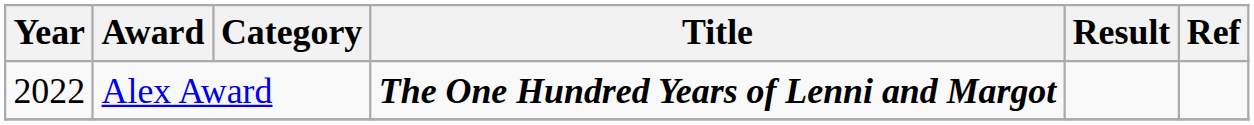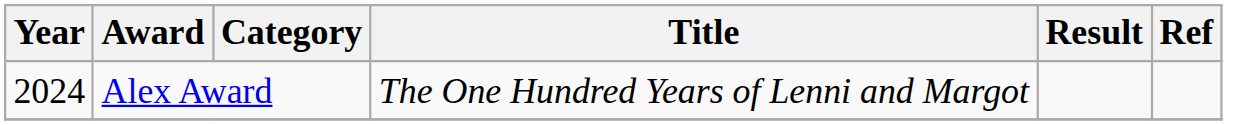Alex Award | Year: 2022 -> 2024
Alex Award | Title: bold -> normal
